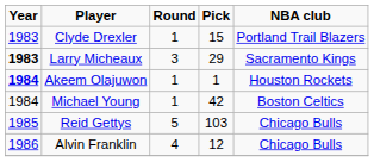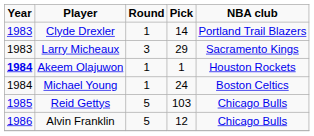Clyde Drexler | Pick: 15 -> 14
Larry Micheaux | Year: bold -> normal
Michael Young | Pick: 42 -> 24
Alvin Franklin | Round: 4 -> 5
